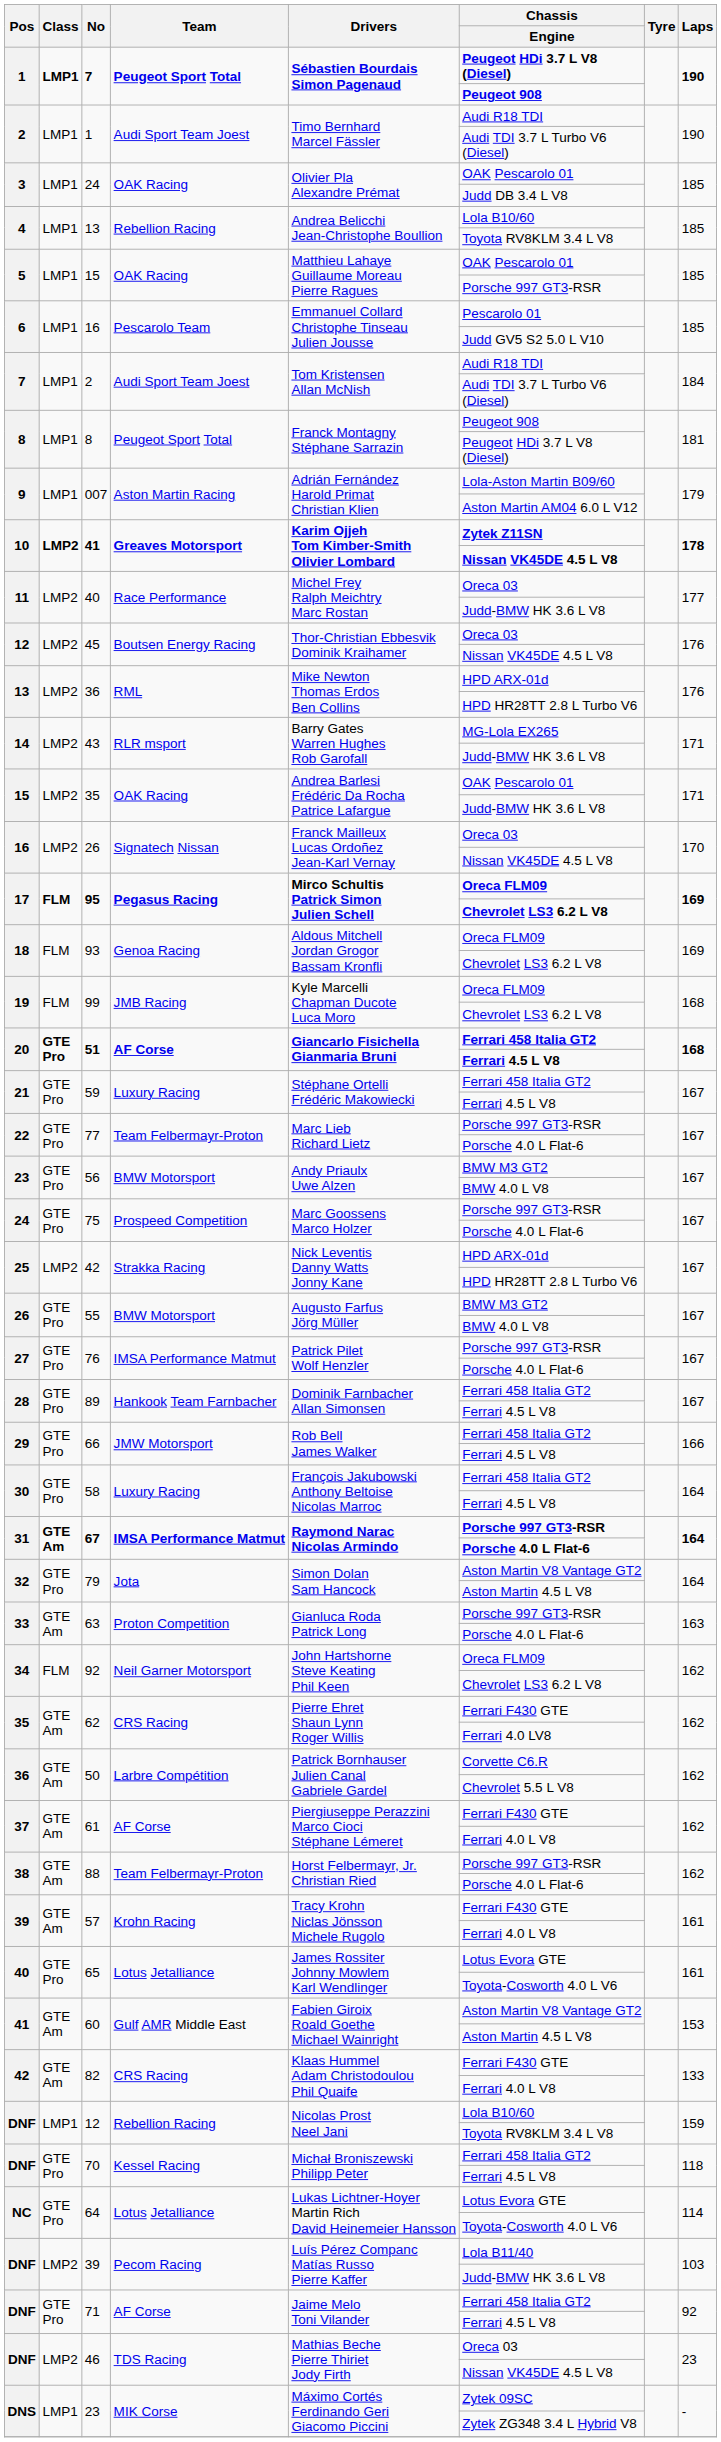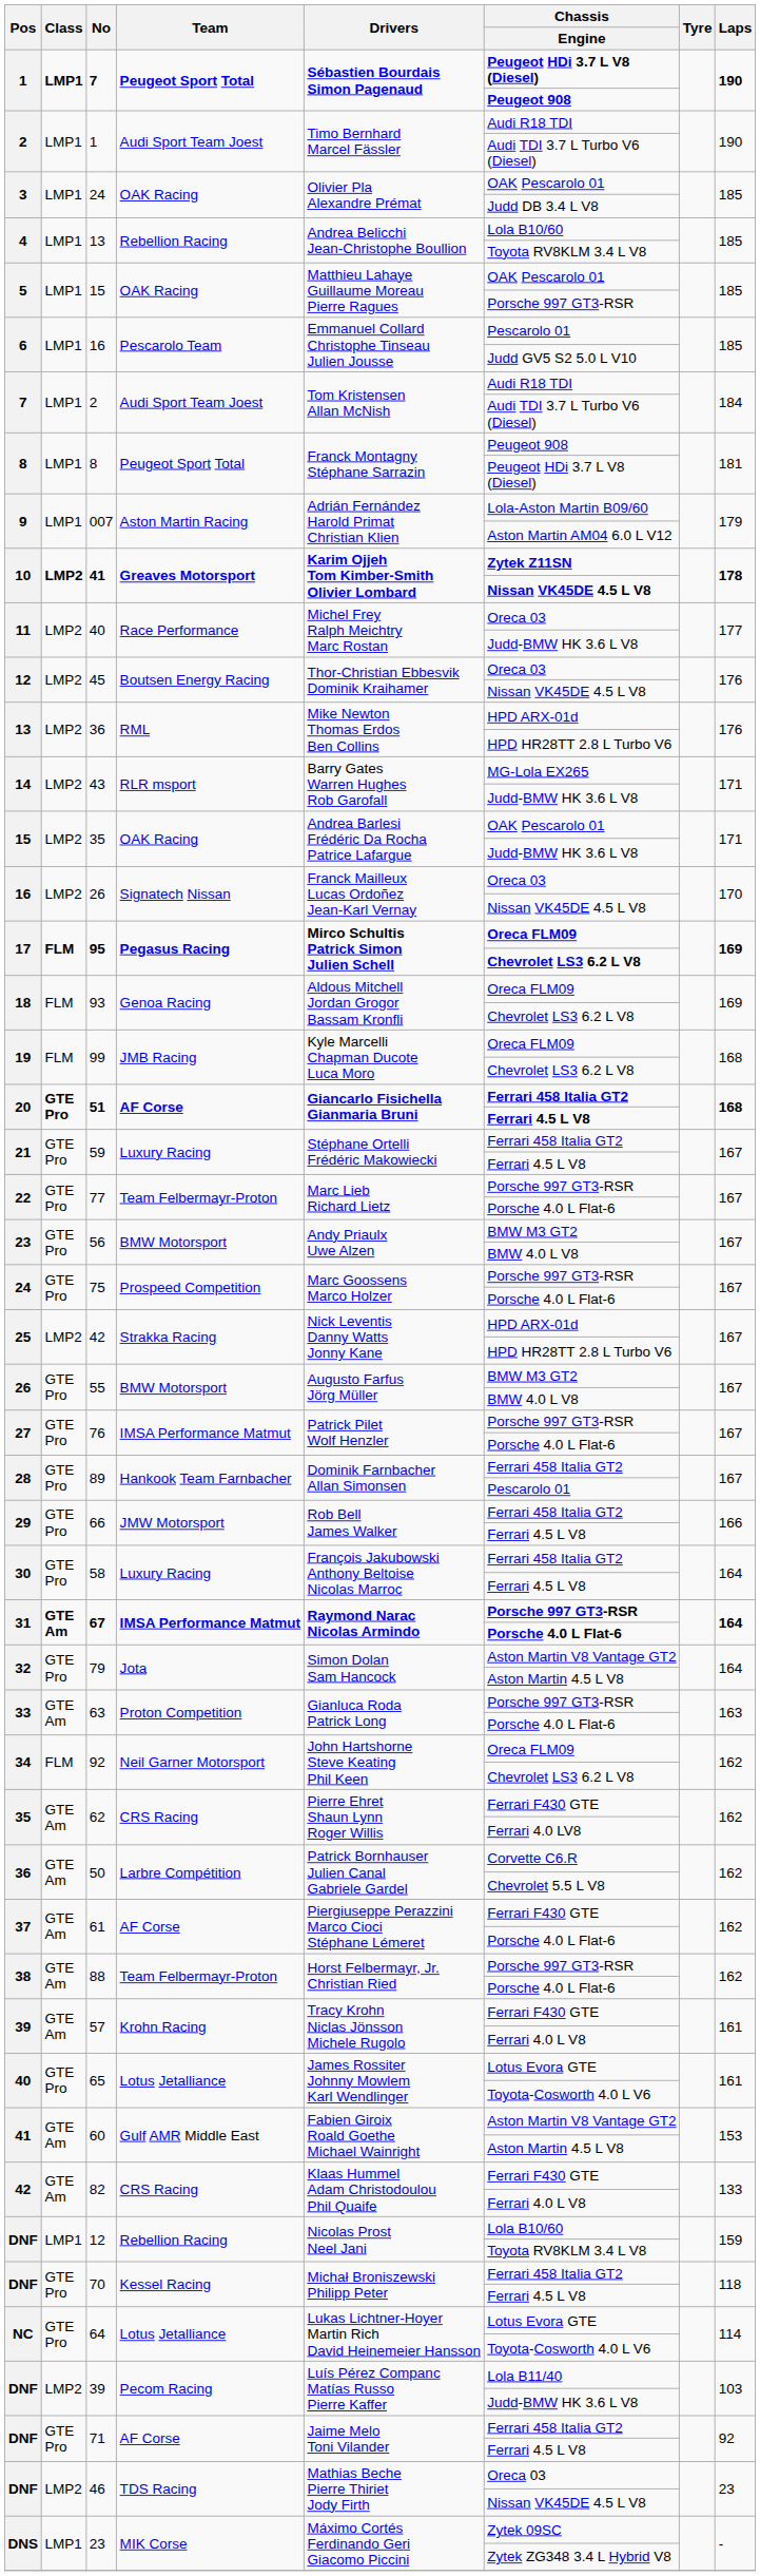row 58 | Chassis / Engine: Ferrari 4.5 L V8 -> Pescarolo 01
row 76 | Chassis / Engine: Ferrari 4.0 L V8 -> Porsche 4.0 L Flat-6
